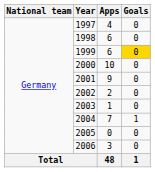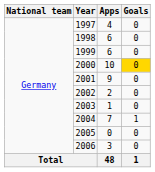1999 | Goals: gold background -> no background
2000 | Goals: no background -> gold background
